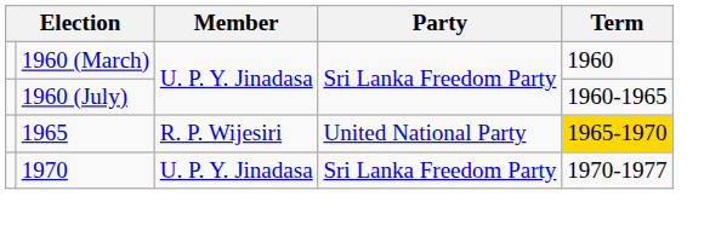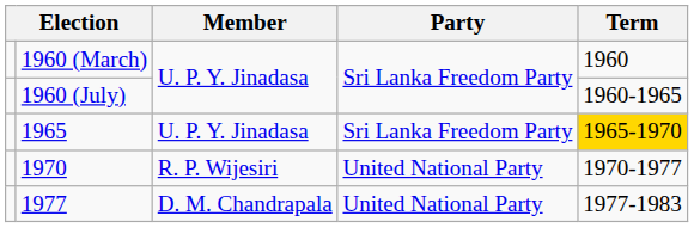1965 | Member: R. P. Wijesiri -> U. P. Y. Jinadasa
1965 | Party: United National Party -> Sri Lanka Freedom Party
1970 | Member: U. P. Y. Jinadasa -> R. P. Wijesiri
1970 | Party: Sri Lanka Freedom Party -> United National Party
+ row: 1977 | D. M. Chandrapala | United National Party | 1977-1983
